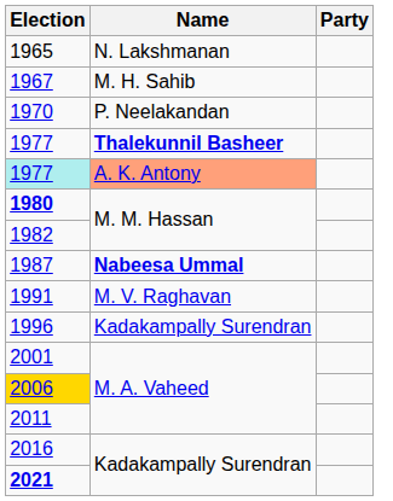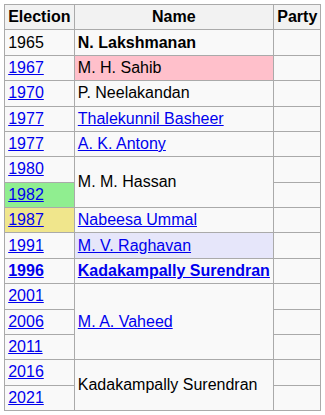1965 | Name: normal -> bold
1967 | Name: no background -> pink background
1977 / Thalekunnil Basheer | Name: bold -> normal
1977 / A. K. Antony | Election: paleturquoise background -> no background
1977 / A. K. Antony | Name: lightsalmon background -> no background
1980 | Election: bold -> normal
1982 | Election: no background -> lightgreen background
1987 | Election: no background -> khaki background
1987 | Name: bold -> normal
1991 | Name: no background -> lavender background
1996 | Election: normal -> bold
1996 | Name: normal -> bold
2006 | Election: gold background -> no background
2021 | Election: bold -> normal
